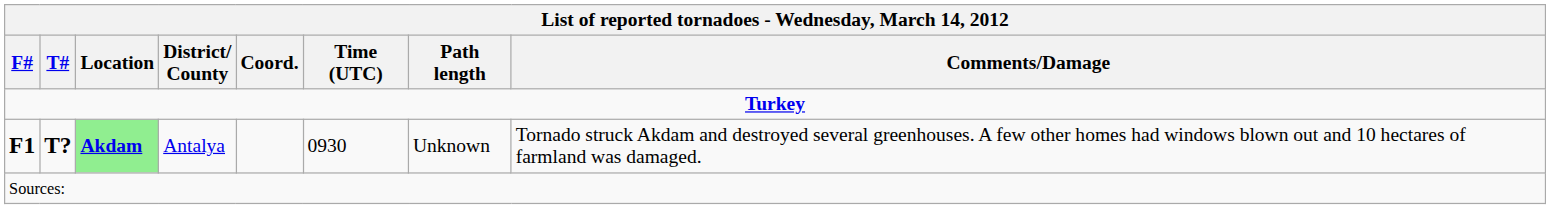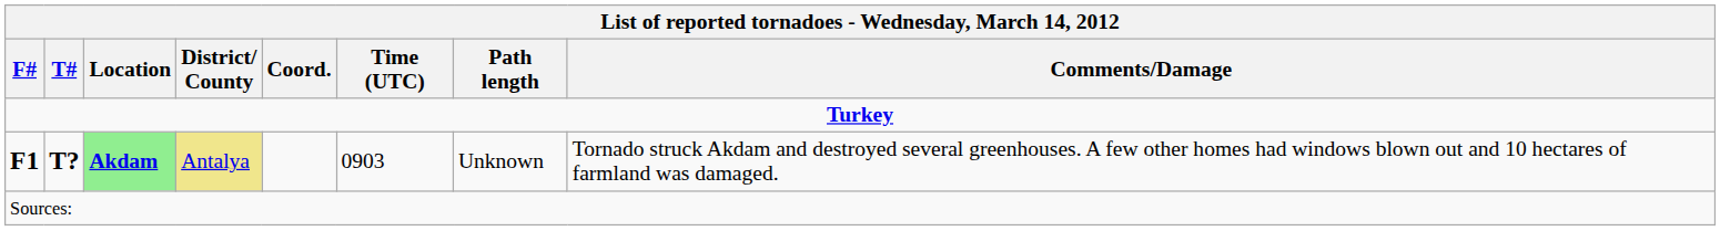F1 | District/ County: no background -> khaki background
F1 | Time (UTC): 0930 -> 0903
